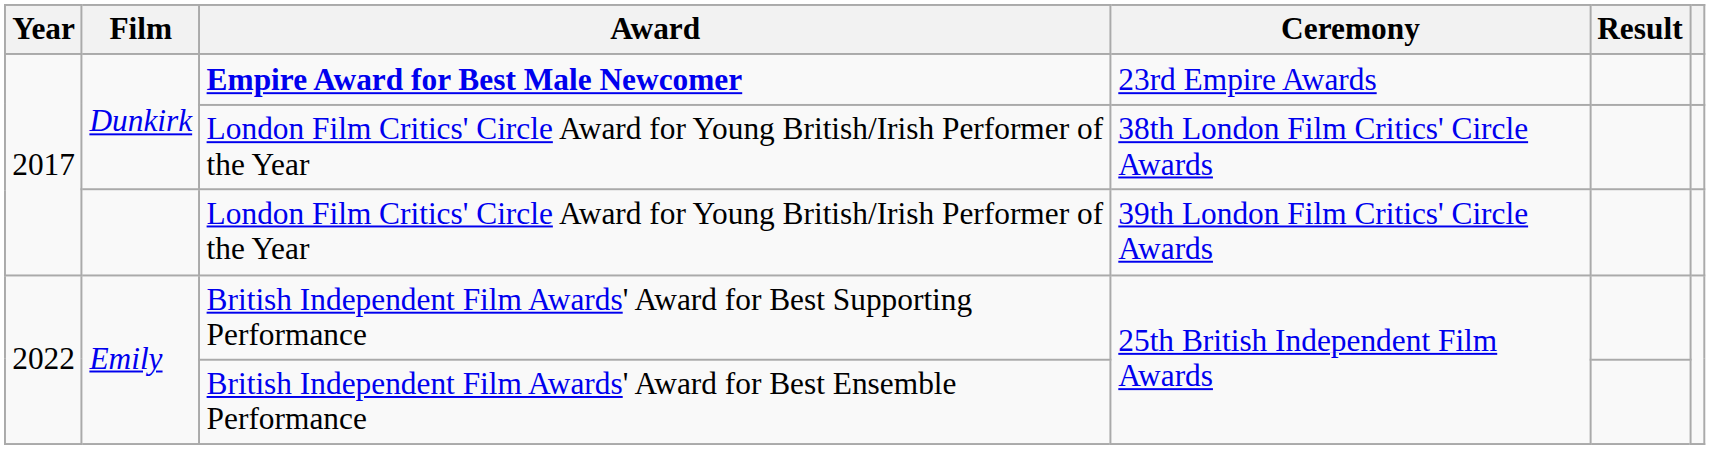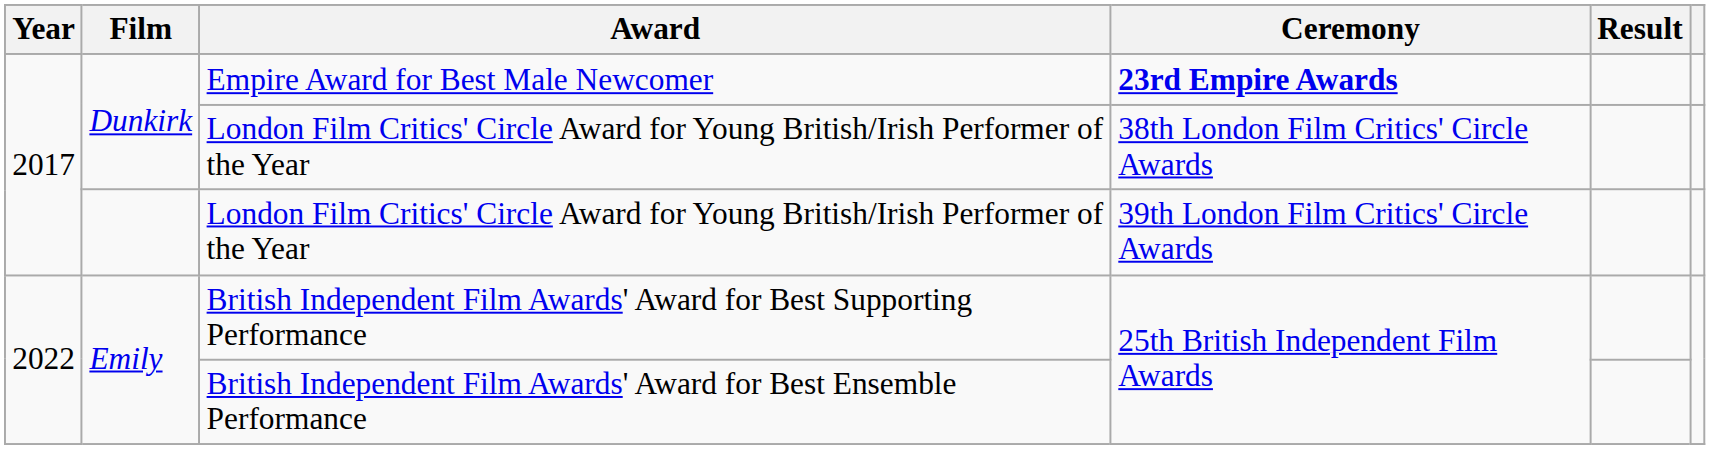Empire Award for Best Male Newcomer | Award: bold -> normal
Empire Award for Best Male Newcomer | Ceremony: normal -> bold
